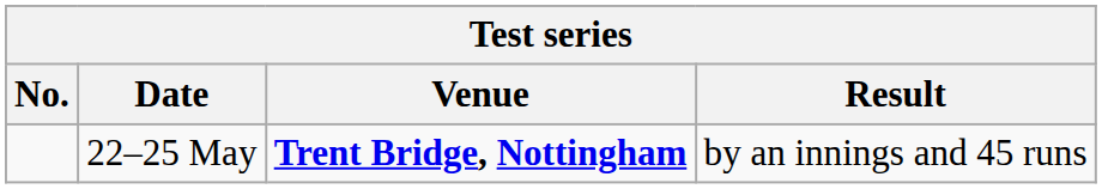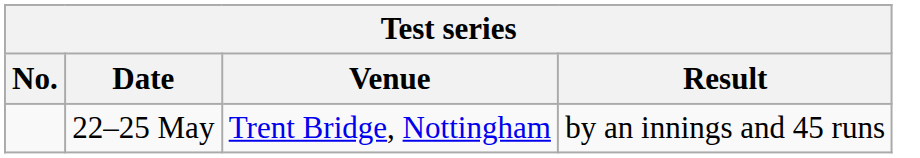22–25 May | Venue: bold -> normal
